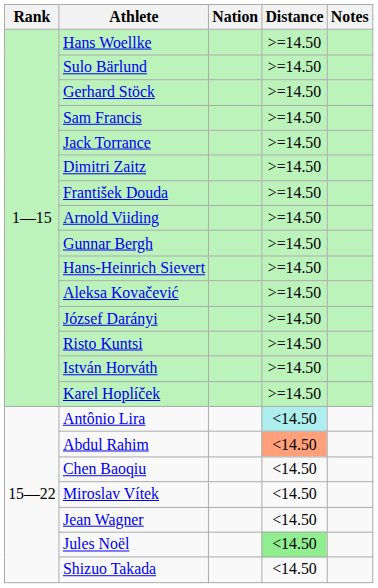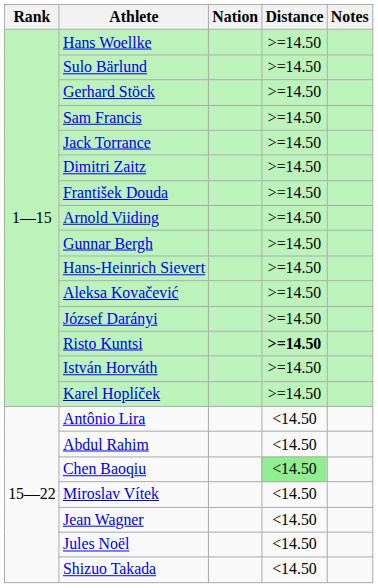Risto Kuntsi | Distance: normal -> bold
Antônio Lira | Distance: paleturquoise background -> no background
Abdul Rahim | Distance: lightsalmon background -> no background
Chen Baoqiu | Distance: no background -> lightgreen background
Jules Noël | Distance: lightgreen background -> no background
